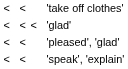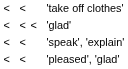row 3 | column 4: 'pleased', 'glad' -> 'speak', 'explain'
row 4 | column 4: 'speak', 'explain' -> 'pleased', 'glad'
